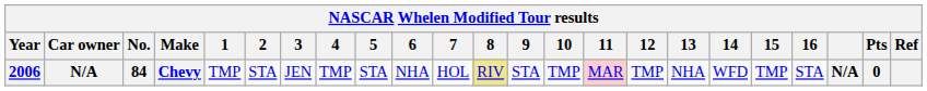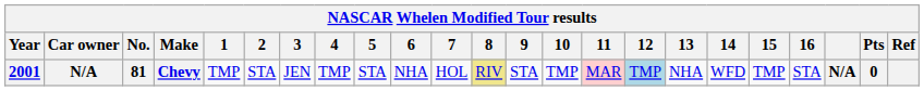row 3 | Year: 2006 -> 2001
row 3 | No.: 84 -> 81
row 3 | 12: no background -> lightblue background
